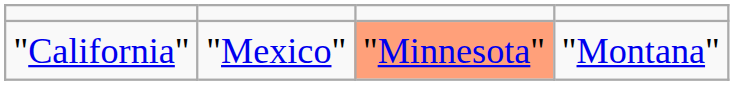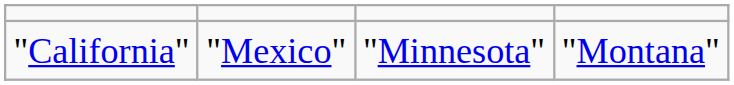"California" | column 3: lightsalmon background -> no background
